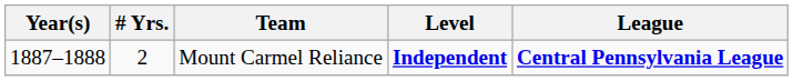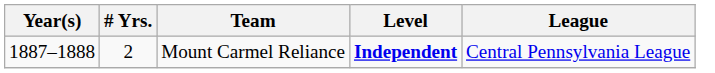Mount Carmel Reliance | League: bold -> normal
